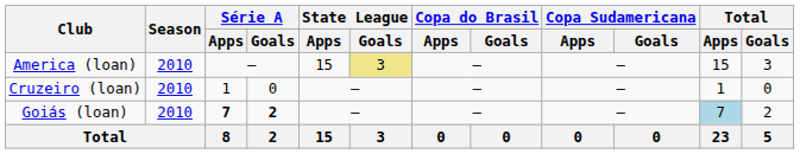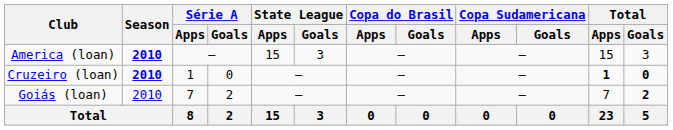America (loan) | Season: normal -> bold
America (loan) | State League / Goals: khaki background -> no background
Cruzeiro (loan) | Season: normal -> bold
Cruzeiro (loan) | Total / Apps: normal -> bold
Cruzeiro (loan) | Total / Goals: normal -> bold
Goiás (loan) | Série A / Apps: bold -> normal
Goiás (loan) | Série A / Goals: bold -> normal
Goiás (loan) | Total / Apps: lightblue background -> no background
Goiás (loan) | Total / Goals: normal -> bold
